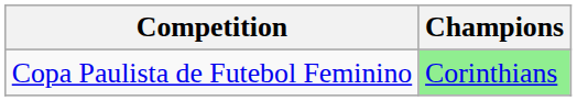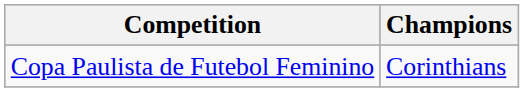Copa Paulista de Futebol Feminino | Champions: lightgreen background -> no background
